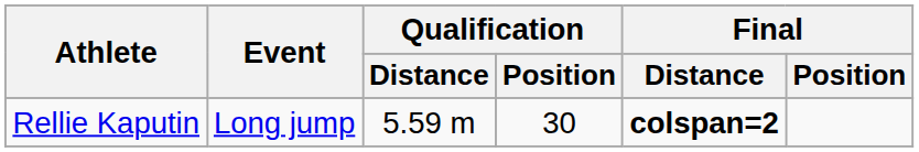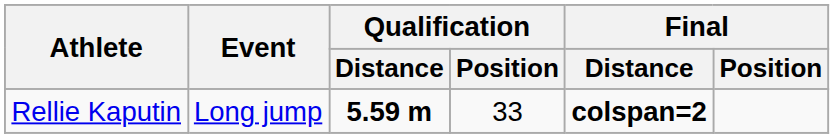Rellie Kaputin | Qualification / Distance: normal -> bold
Rellie Kaputin | Qualification / Position: 30 -> 33
